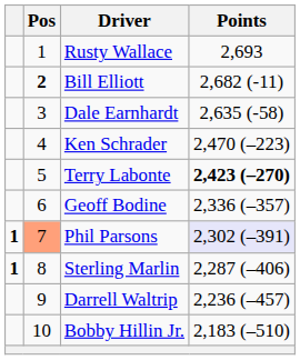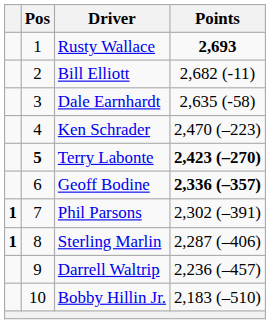Rusty Wallace | Points: normal -> bold
Bill Elliott | Pos: bold -> normal
Terry Labonte | Pos: normal -> bold
Geoff Bodine | Points: normal -> bold
Phil Parsons | Pos: lightsalmon background -> no background
Phil Parsons | Points: lavender background -> no background
